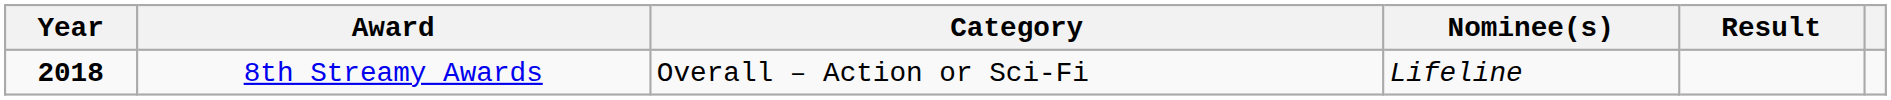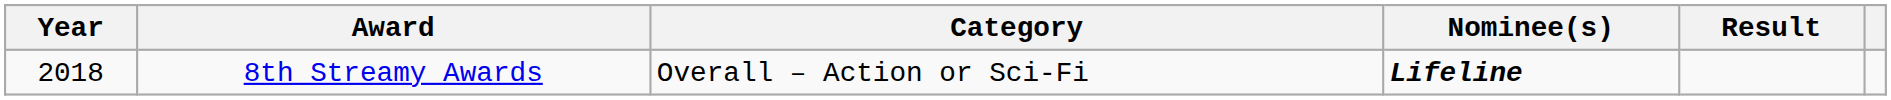row 2 | Year: bold -> normal
row 2 | Nominee(s): normal -> bold
